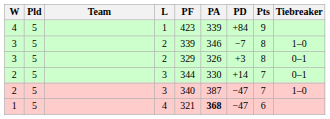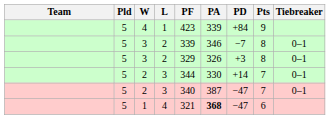columns swapped: Team <-> W
row 3 | Tiebreaker: 1–0 -> 0–1
row 6 | Tiebreaker: 1–0 -> 0–1
